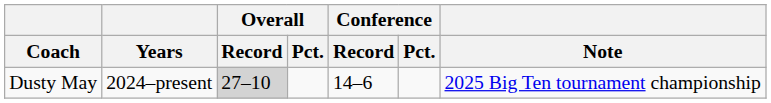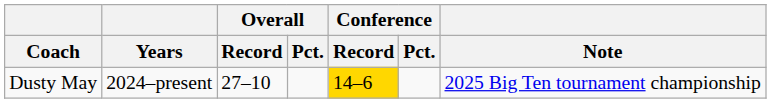Dusty May | Overall / Record: lightgrey background -> no background
Dusty May | Conference / Record: no background -> gold background
